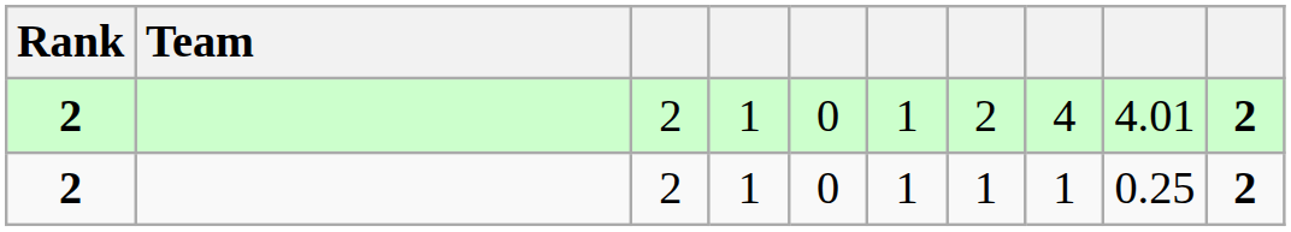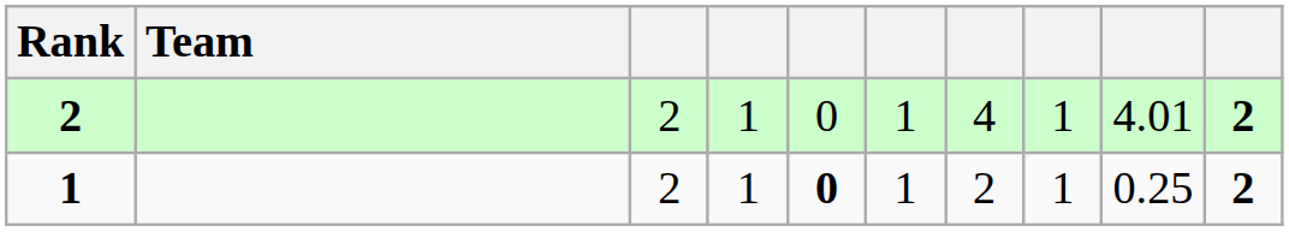row 2 | column 7: 2 -> 4
row 2 | column 8: 4 -> 1
row 3 | Rank: 2 -> 1
row 3 | column 5: normal -> bold
row 3 | column 7: 1 -> 2
